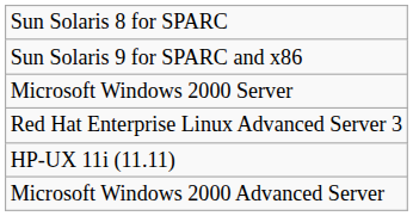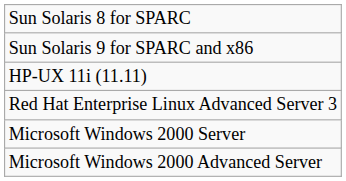row 3 | column 1: Microsoft Windows 2000 Server -> HP-UX 11i (11.11)
row 5 | column 1: HP-UX 11i (11.11) -> Microsoft Windows 2000 Server
